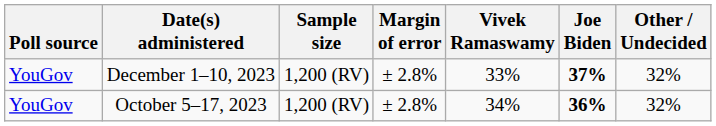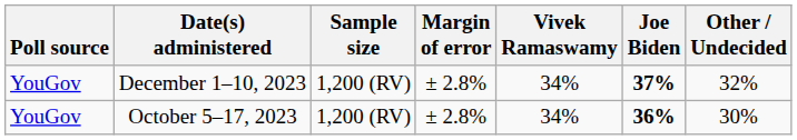December 1–10, 2023 | Vivek Ramaswamy: 33% -> 34%
October 5–17, 2023 | Other / Undecided: 32% -> 30%
